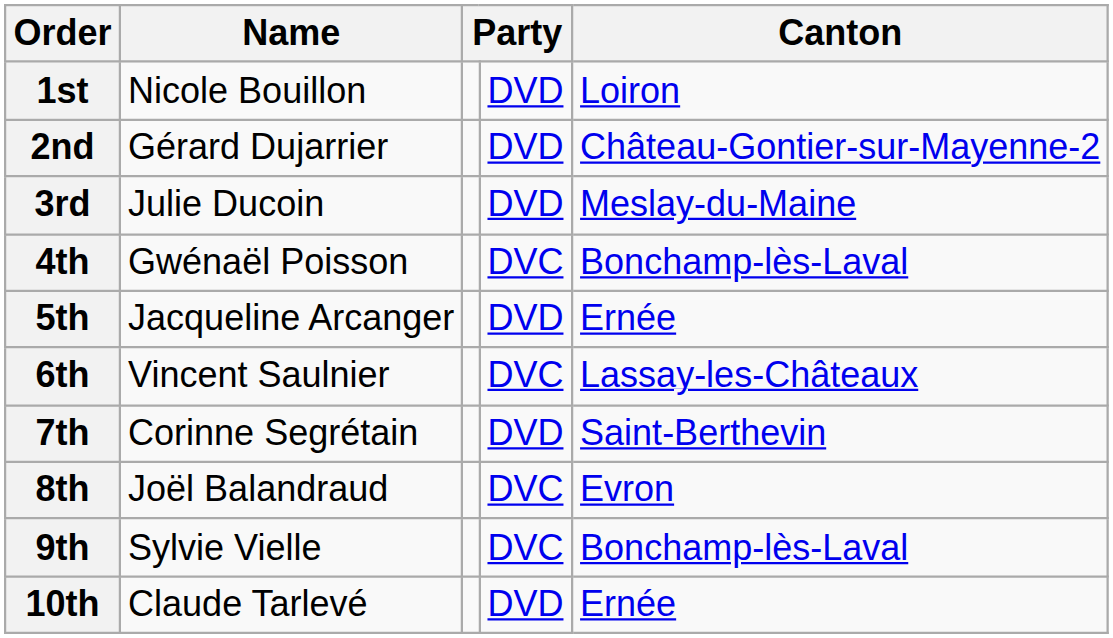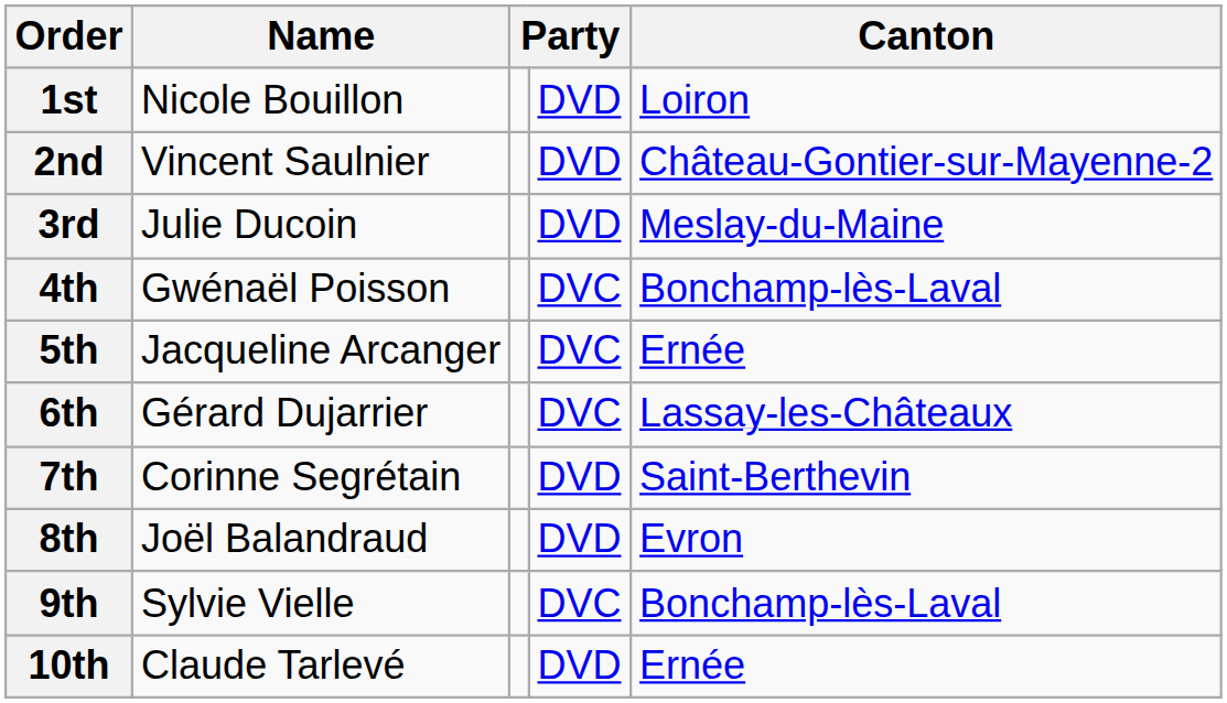2nd | Name: Gérard Dujarrier -> Vincent Saulnier
5th | column 4: DVD -> DVC
6th | Name: Vincent Saulnier -> Gérard Dujarrier
8th | column 4: DVC -> DVD
